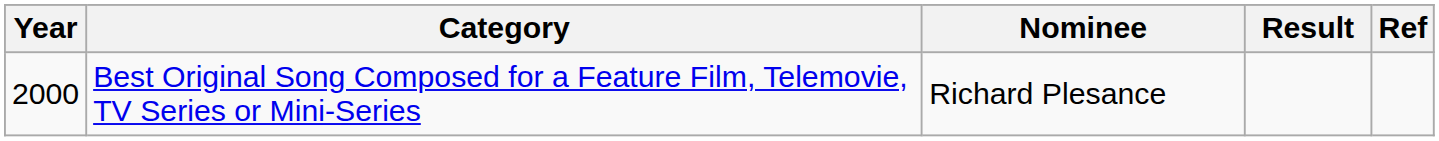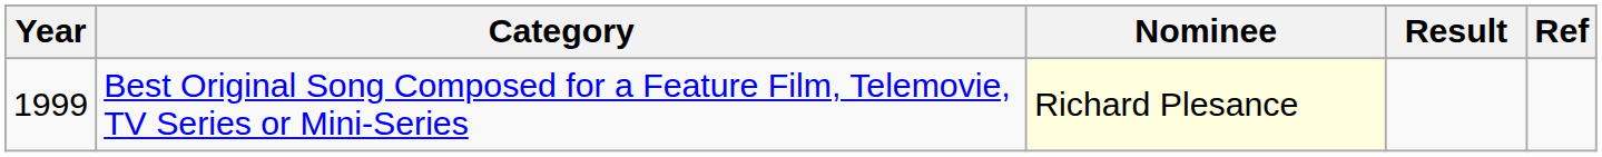row 2 | Year: 2000 -> 1999
row 2 | Nominee: no background -> lightyellow background
